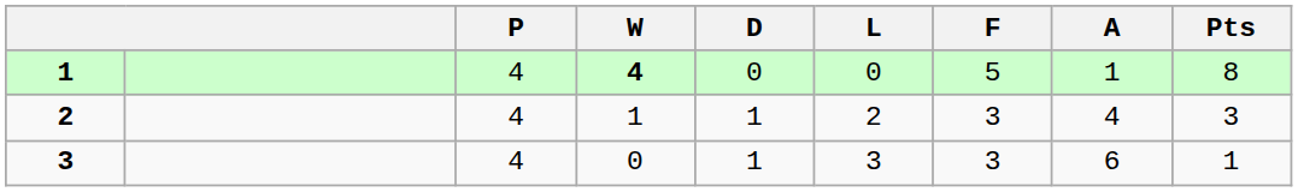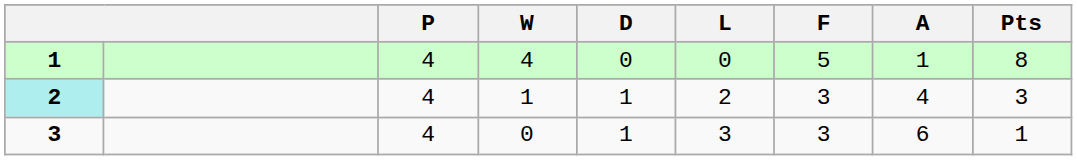row 2 | W: bold -> normal
row 3 | column 1: no background -> paleturquoise background
